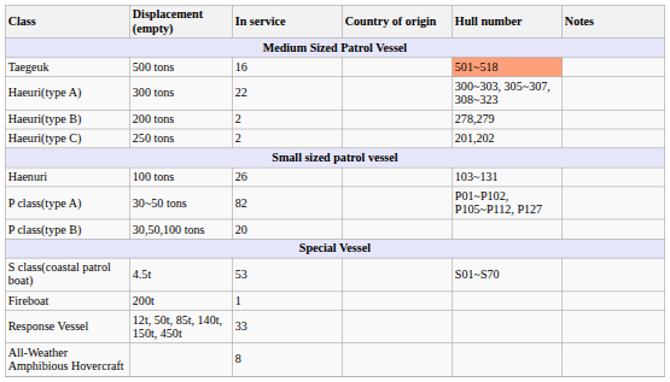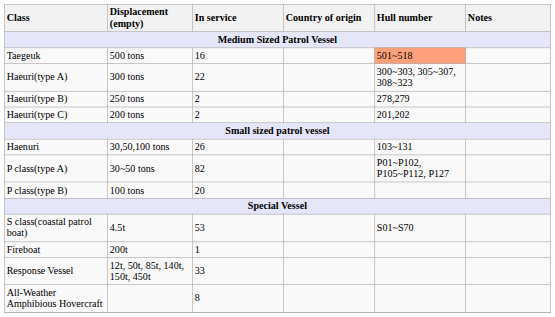Haeuri(type B) | Displacement (empty): 200 tons -> 250 tons
Haeuri(type C) | Displacement (empty): 250 tons -> 200 tons
Haenuri | Displacement (empty): 100 tons -> 30,50,100 tons
P class(type B) | Displacement (empty): 30,50,100 tons -> 100 tons
